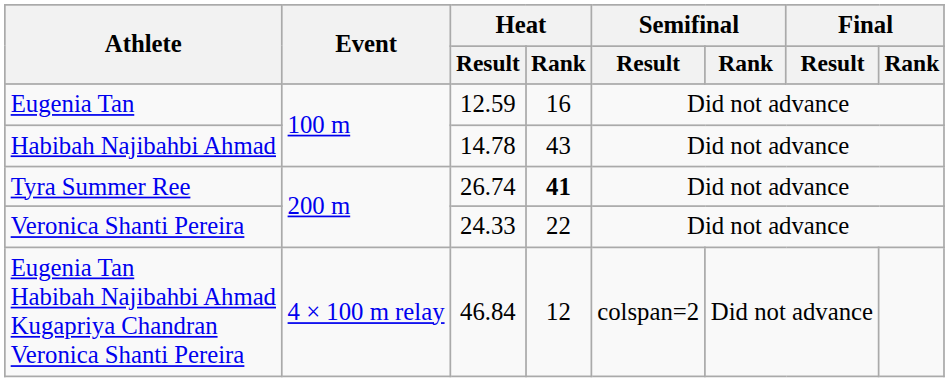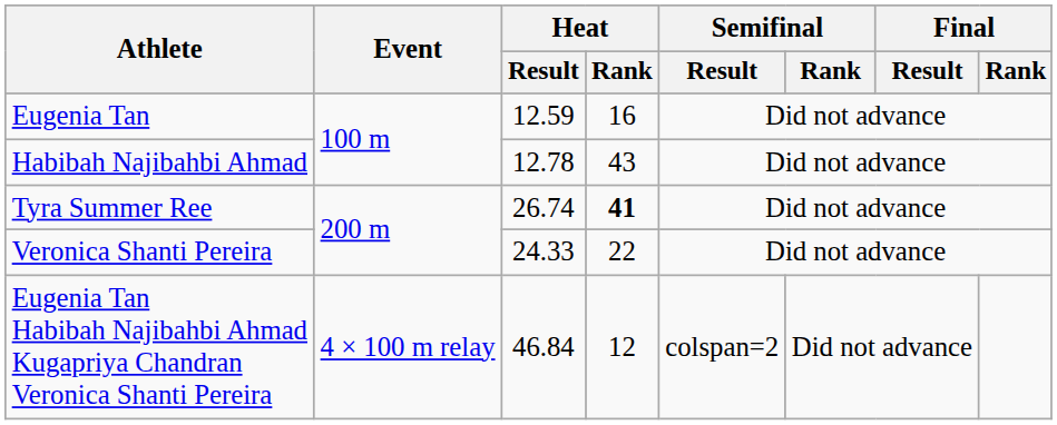Habibah Najibahbi Ahmad | Heat / Result: 14.78 -> 12.78
